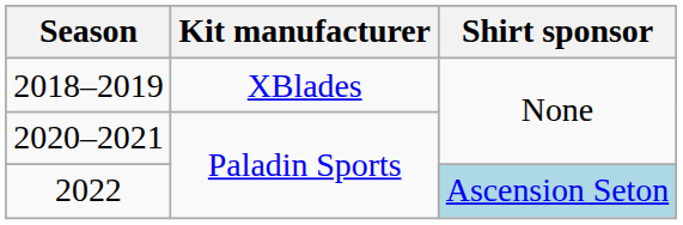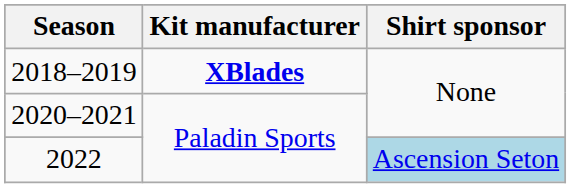2018–2019 | Kit manufacturer: normal -> bold
